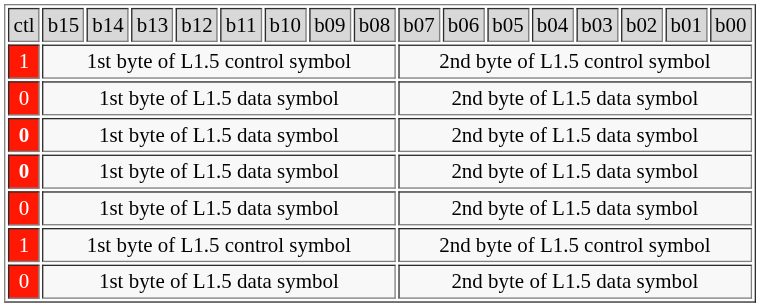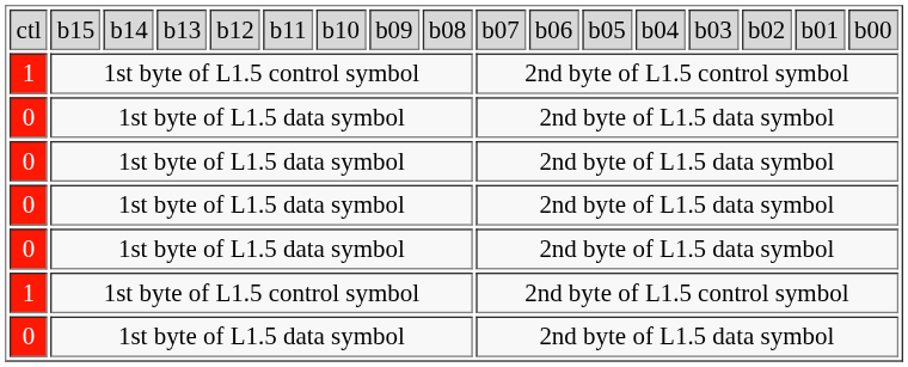row 4 | column 1: bold -> normal
row 5 | column 1: bold -> normal
